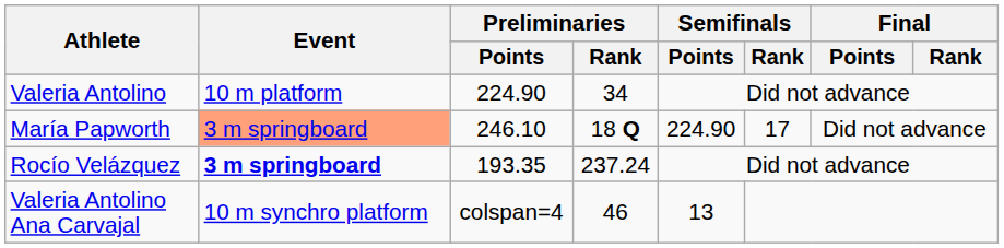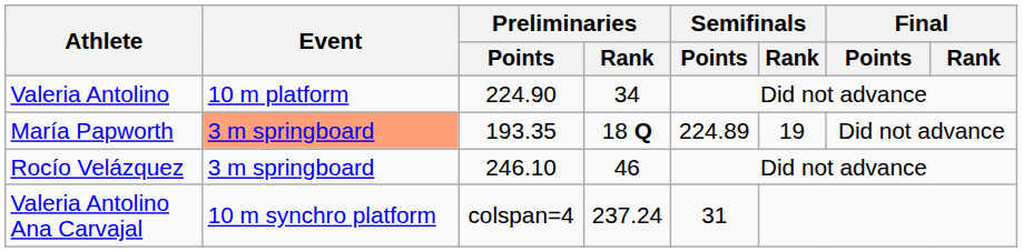María Papworth | Preliminaries / Points: 246.10 -> 193.35
María Papworth | Semifinals / Points: 224.90 -> 224.89
María Papworth | Semifinals / Rank: 17 -> 19
Rocío Velázquez | Event: bold -> normal
Rocío Velázquez | Preliminaries / Points: 193.35 -> 246.10
Rocío Velázquez | Preliminaries / Rank: 237.24 -> 46
Valeria Antolino Ana Carvajal | Preliminaries / Rank: 46 -> 237.24
Valeria Antolino Ana Carvajal | Semifinals / Points: 13 -> 31
